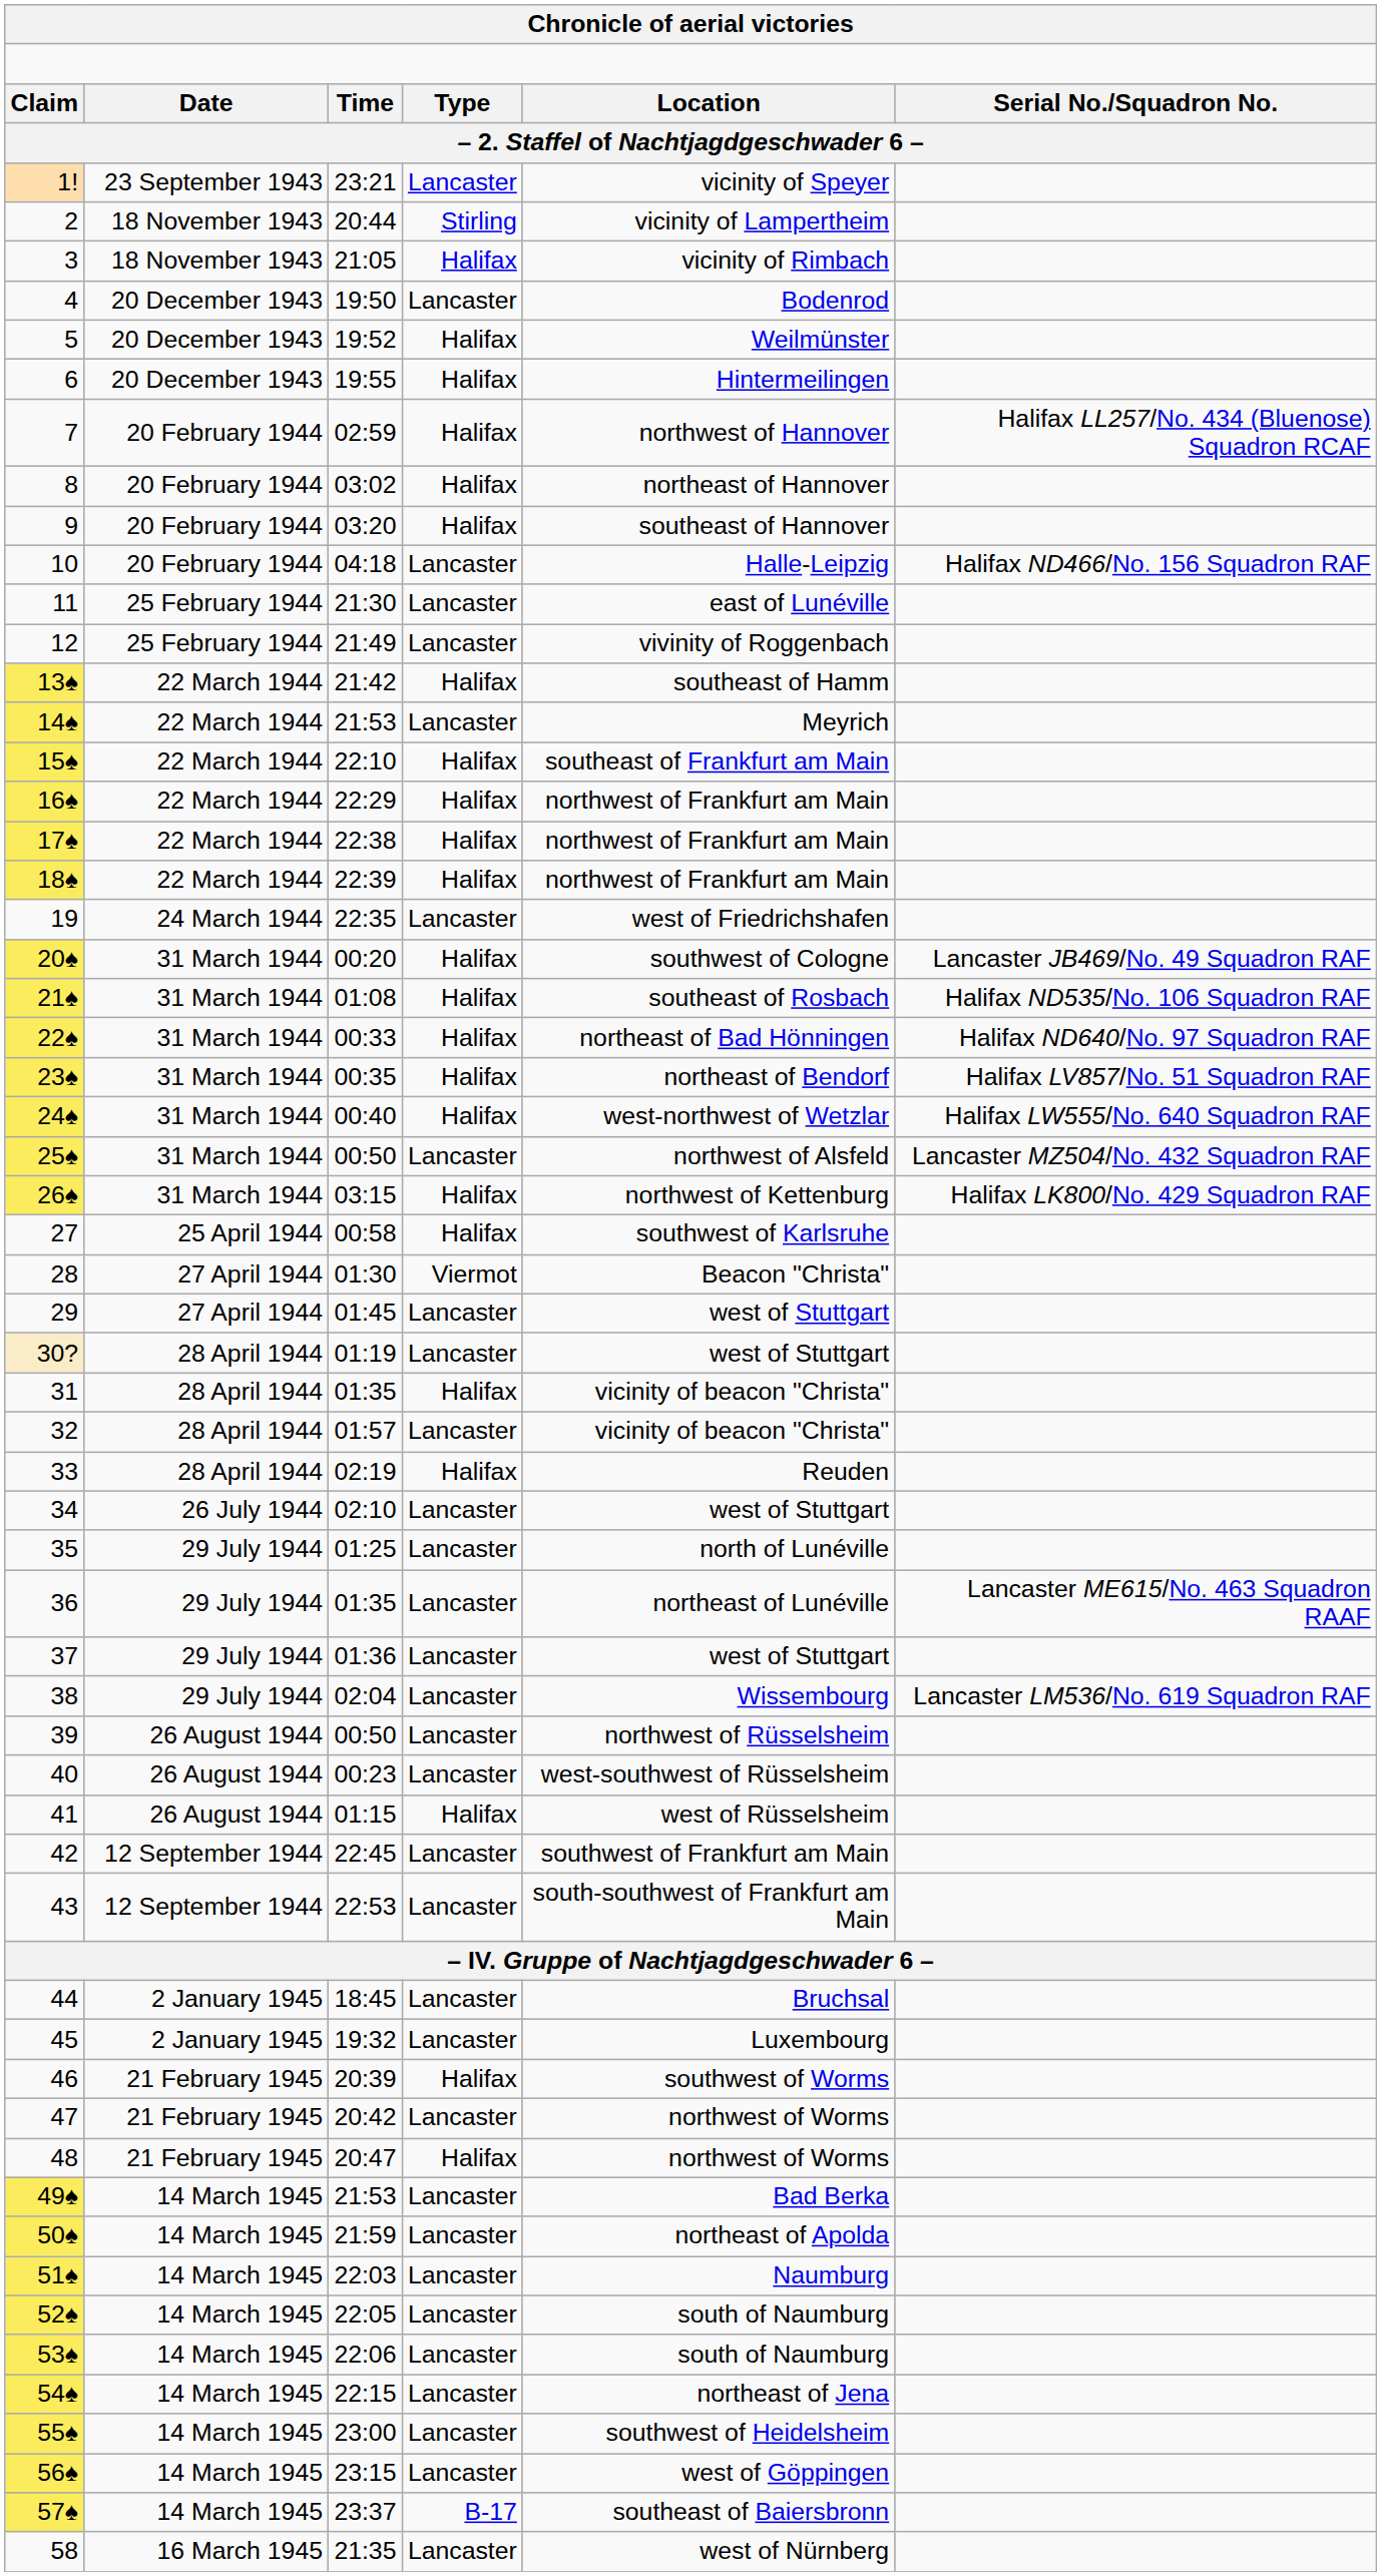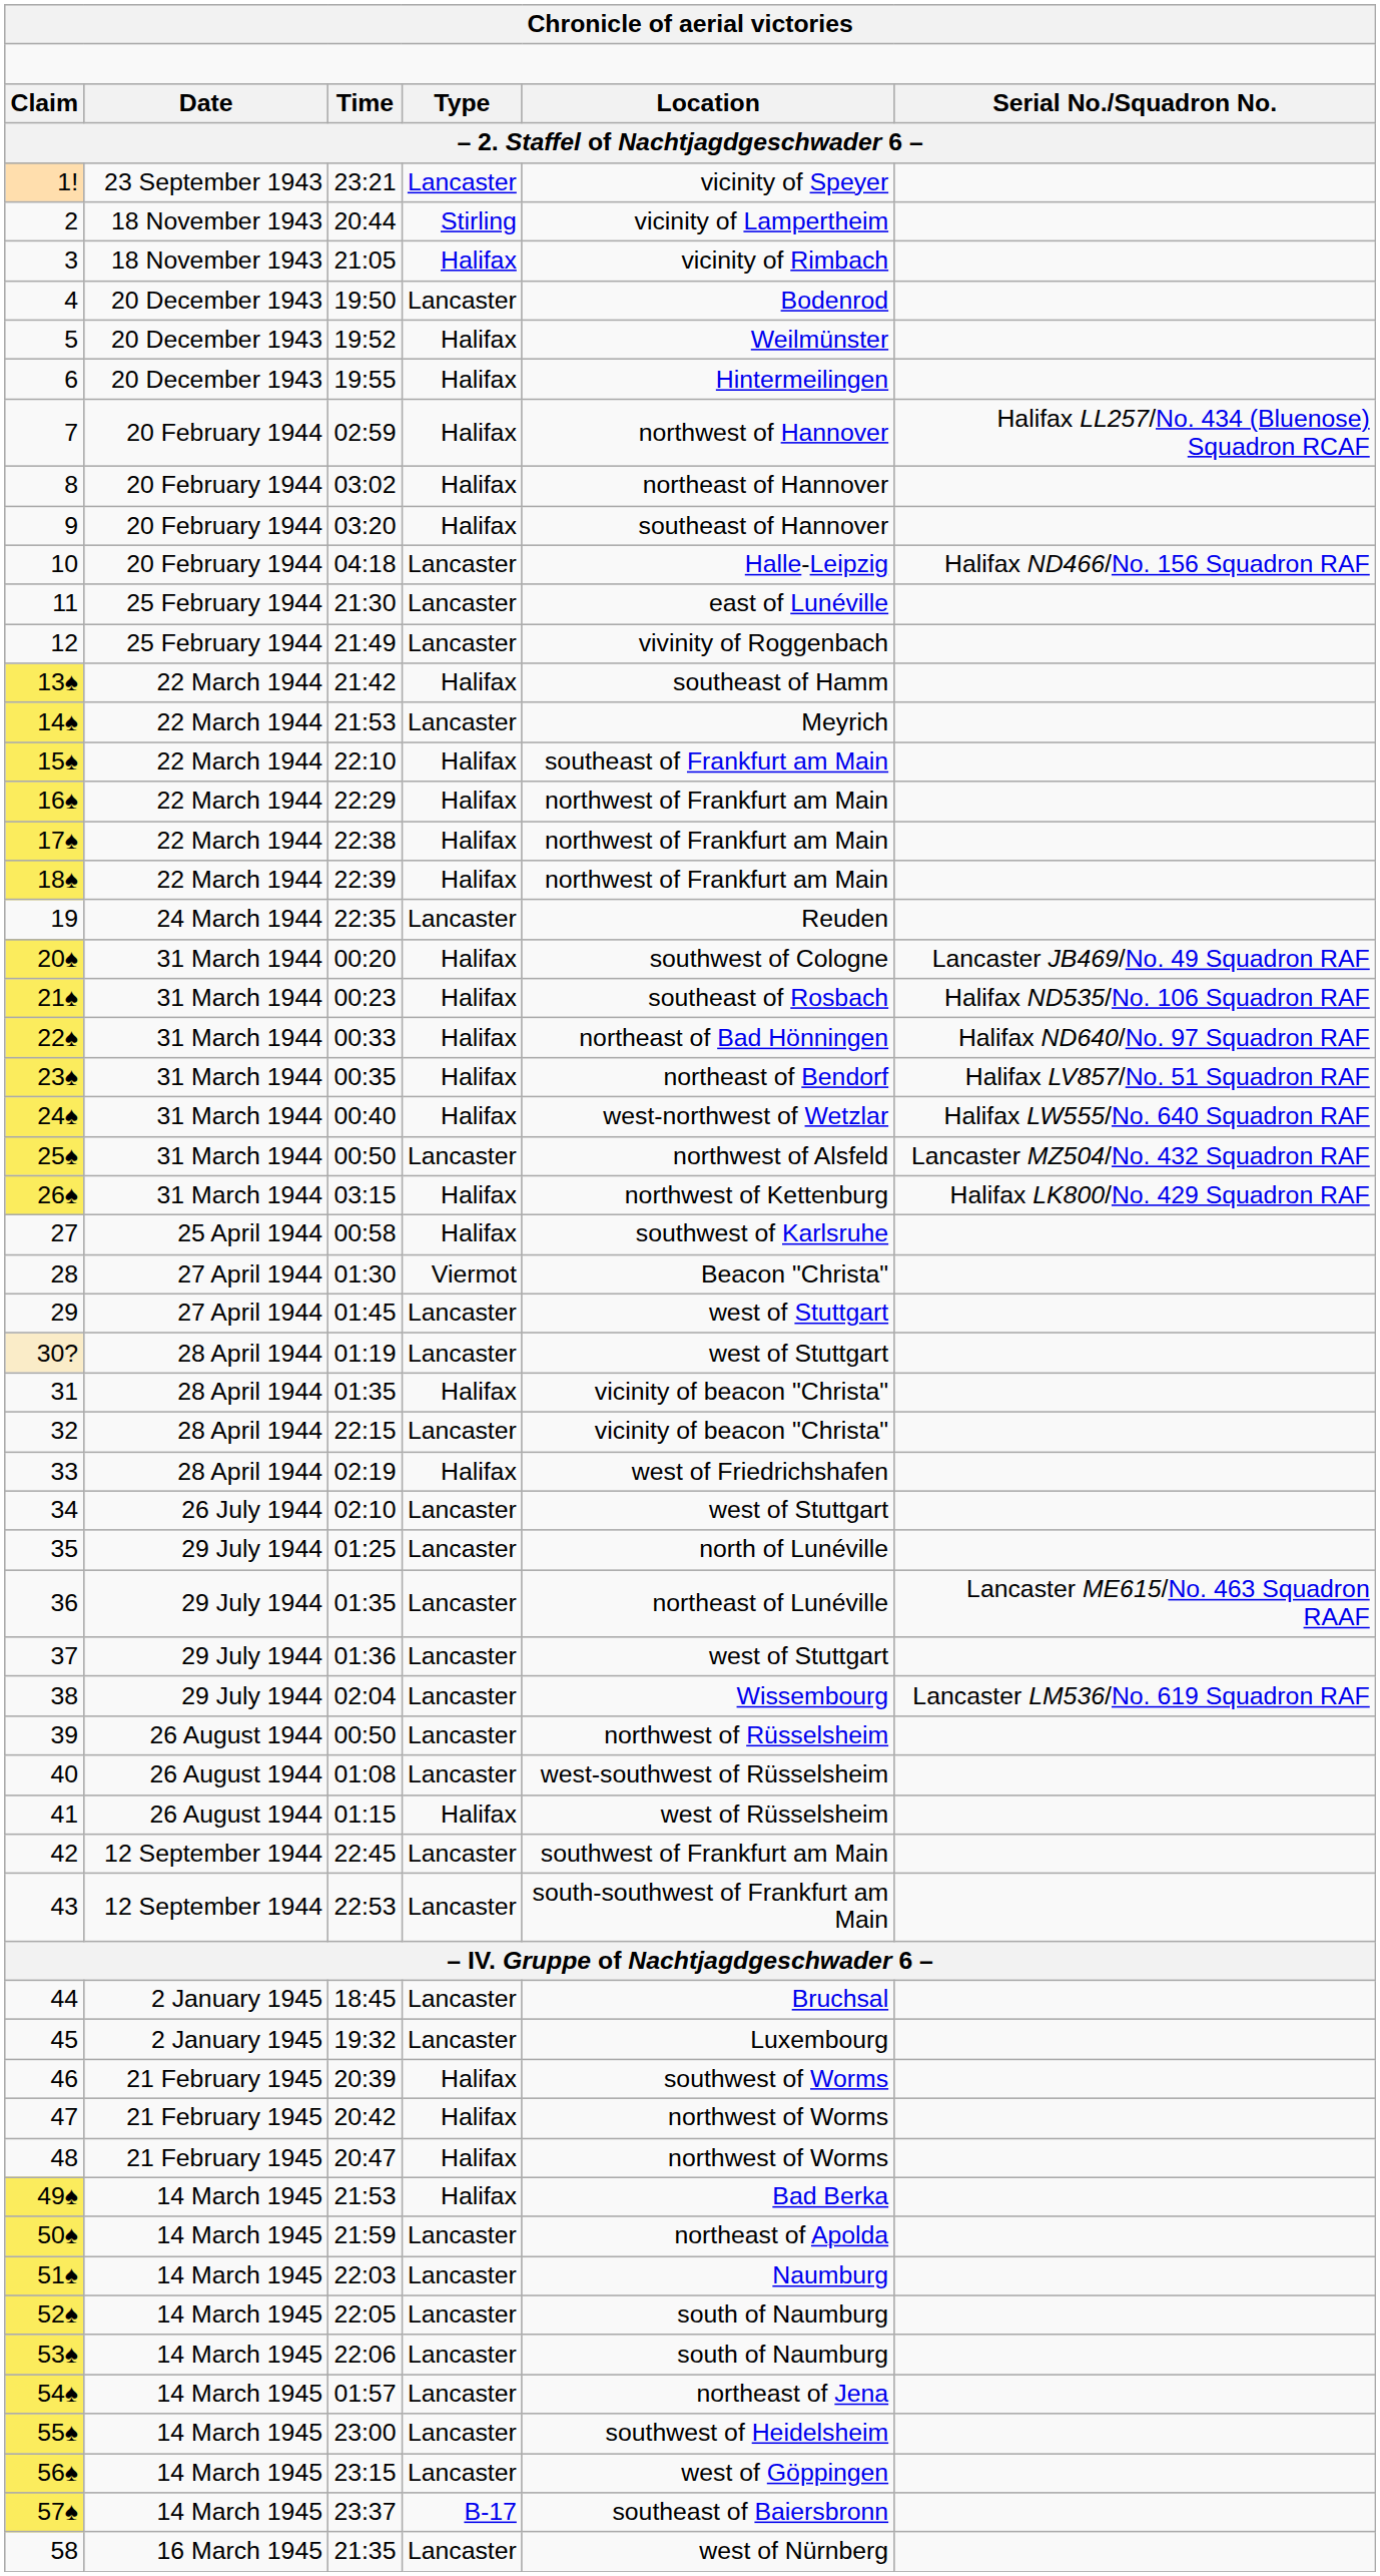19 | column 5: west of Friedrichshafen -> Reuden
21♠ | column 3: 01:08 -> 00:23
32 | column 3: 01:57 -> 22:15
33 | column 5: Reuden -> west of Friedrichshafen
40 | column 3: 00:23 -> 01:08
47 | column 4: Lancaster -> Halifax
49♠ | column 4: Lancaster -> Halifax
54♠ | column 3: 22:15 -> 01:57
